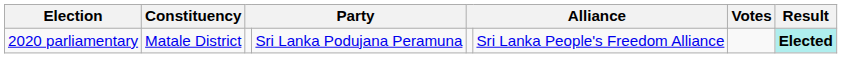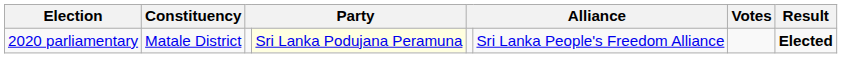2020 parliamentary | column 4: no background -> lightyellow background
2020 parliamentary | Result: paleturquoise background -> no background
